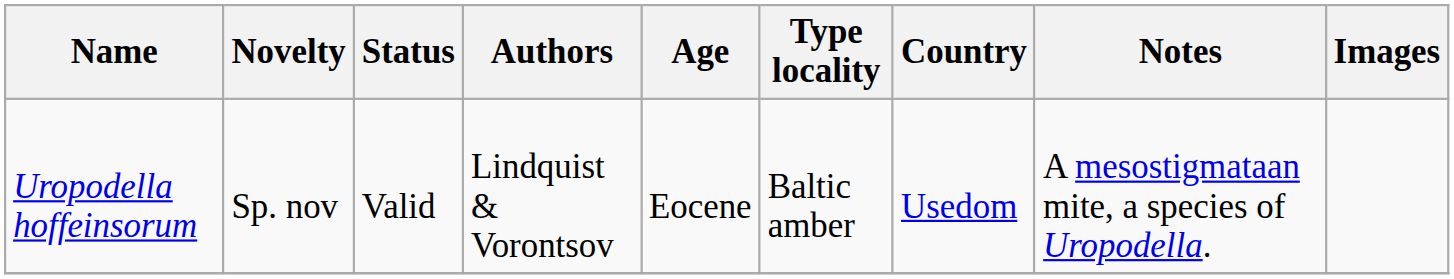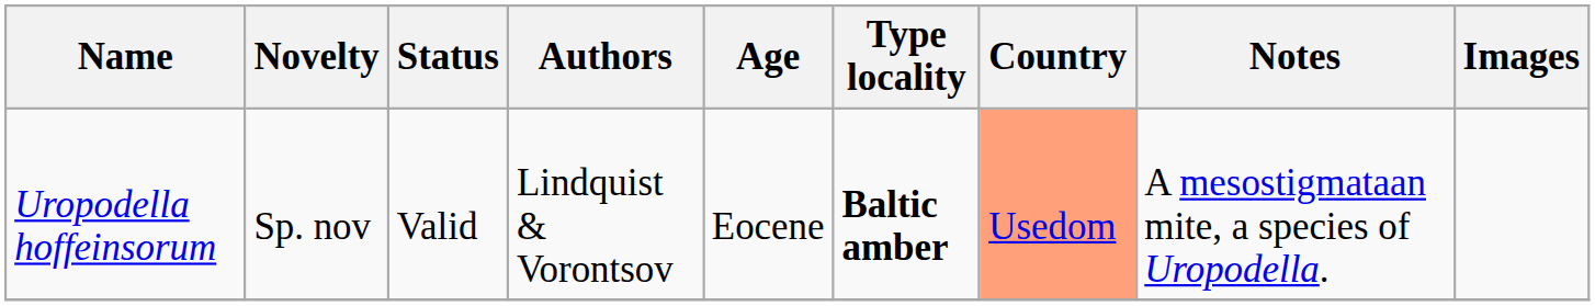Uropodella hoffeinsorum | Type locality: normal -> bold
Uropodella hoffeinsorum | Country: no background -> lightsalmon background
